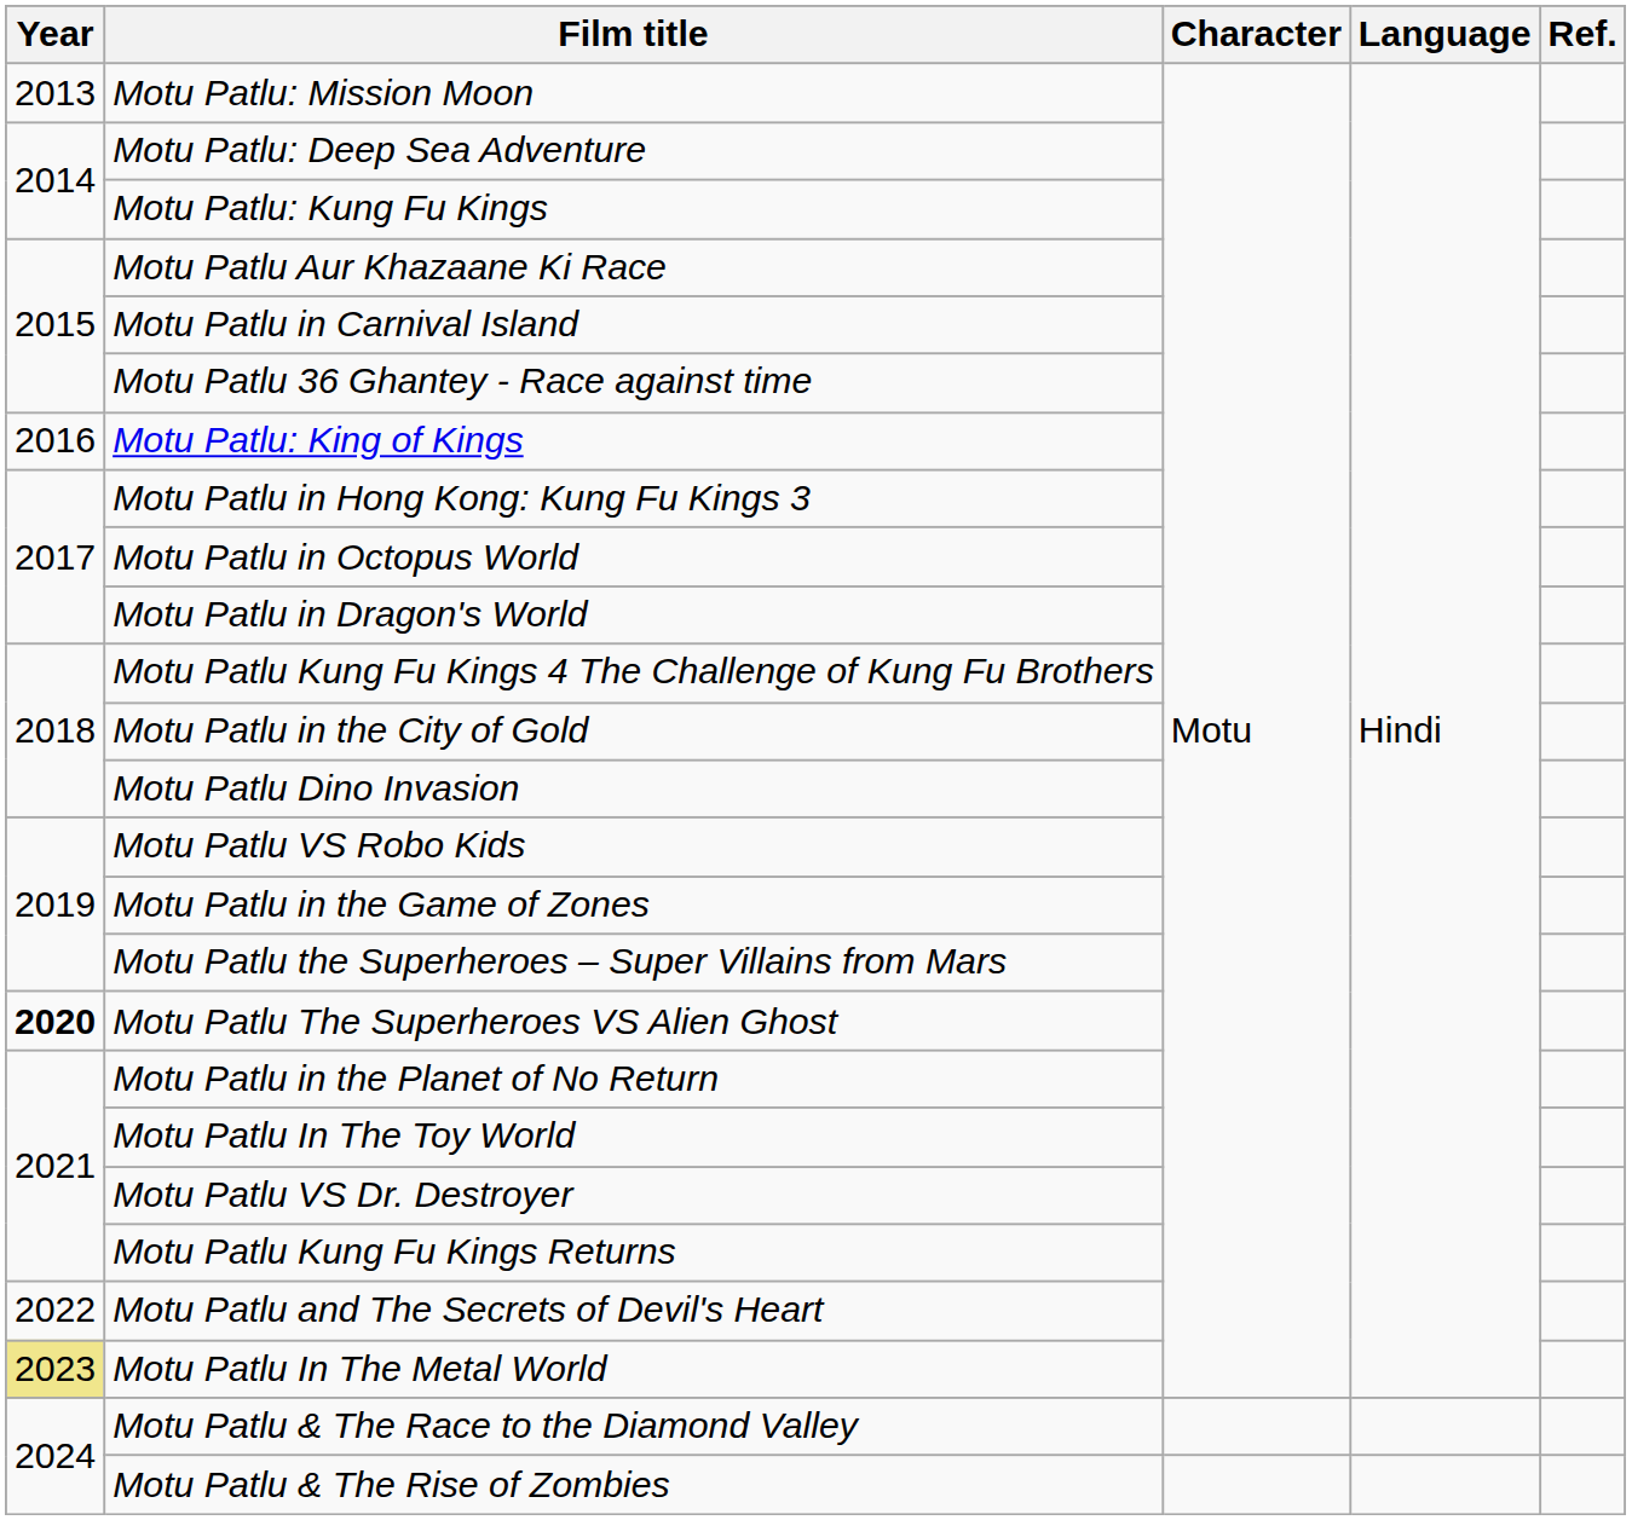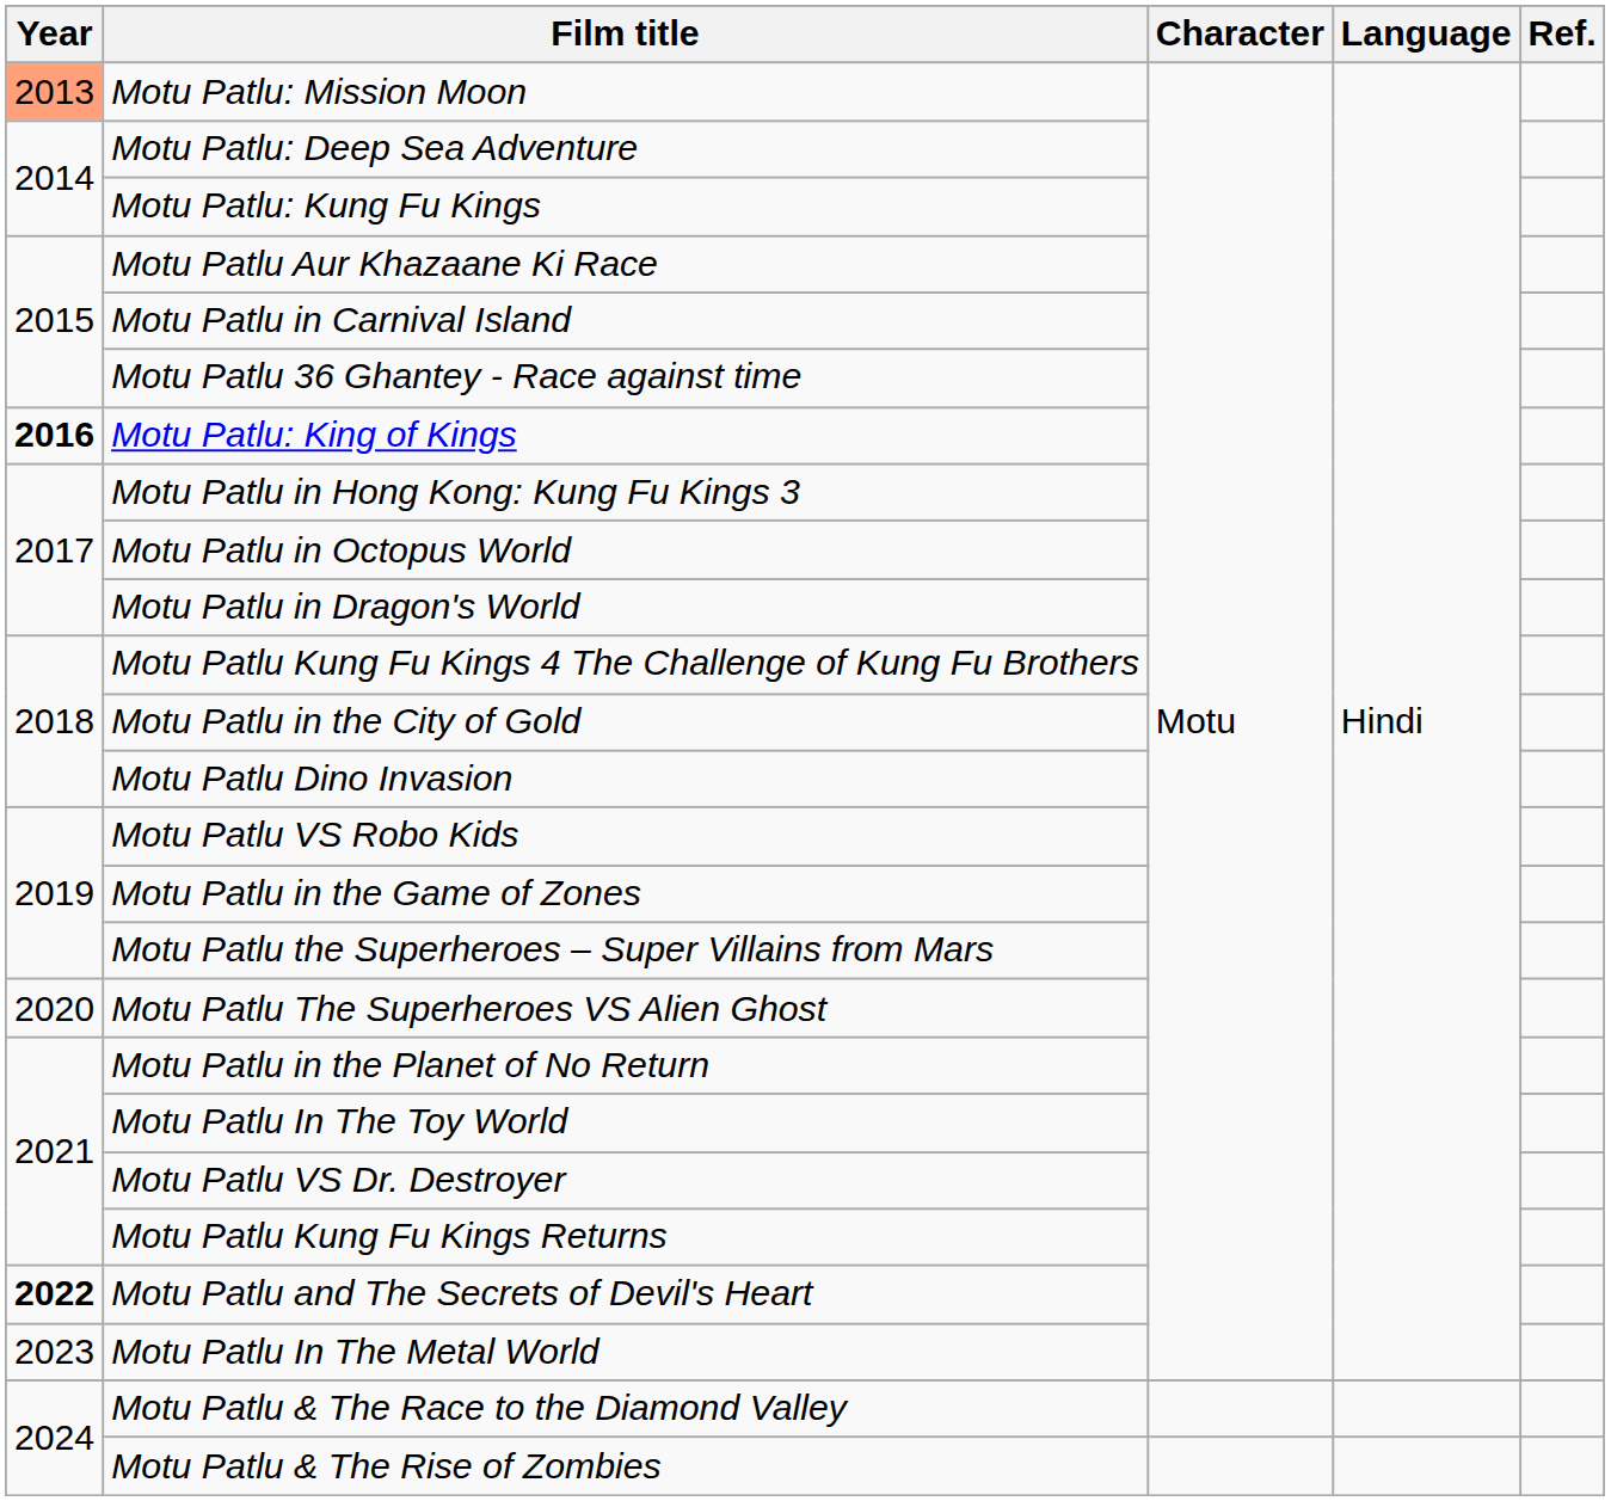Motu Patlu: Mission Moon | Year: no background -> lightsalmon background
Motu Patlu: King of Kings | Year: normal -> bold
Motu Patlu The Superheroes VS Alien Ghost | Year: bold -> normal
Motu Patlu and The Secrets of Devil's Heart | Year: normal -> bold
Motu Patlu In The Metal World | Year: khaki background -> no background
